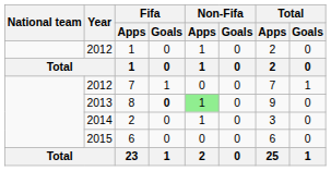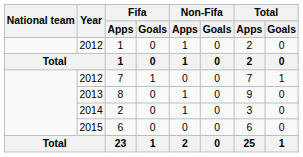8 | Fifa / Goals: bold -> normal
8 | Non-Fifa / Apps: lightgreen background -> no background
